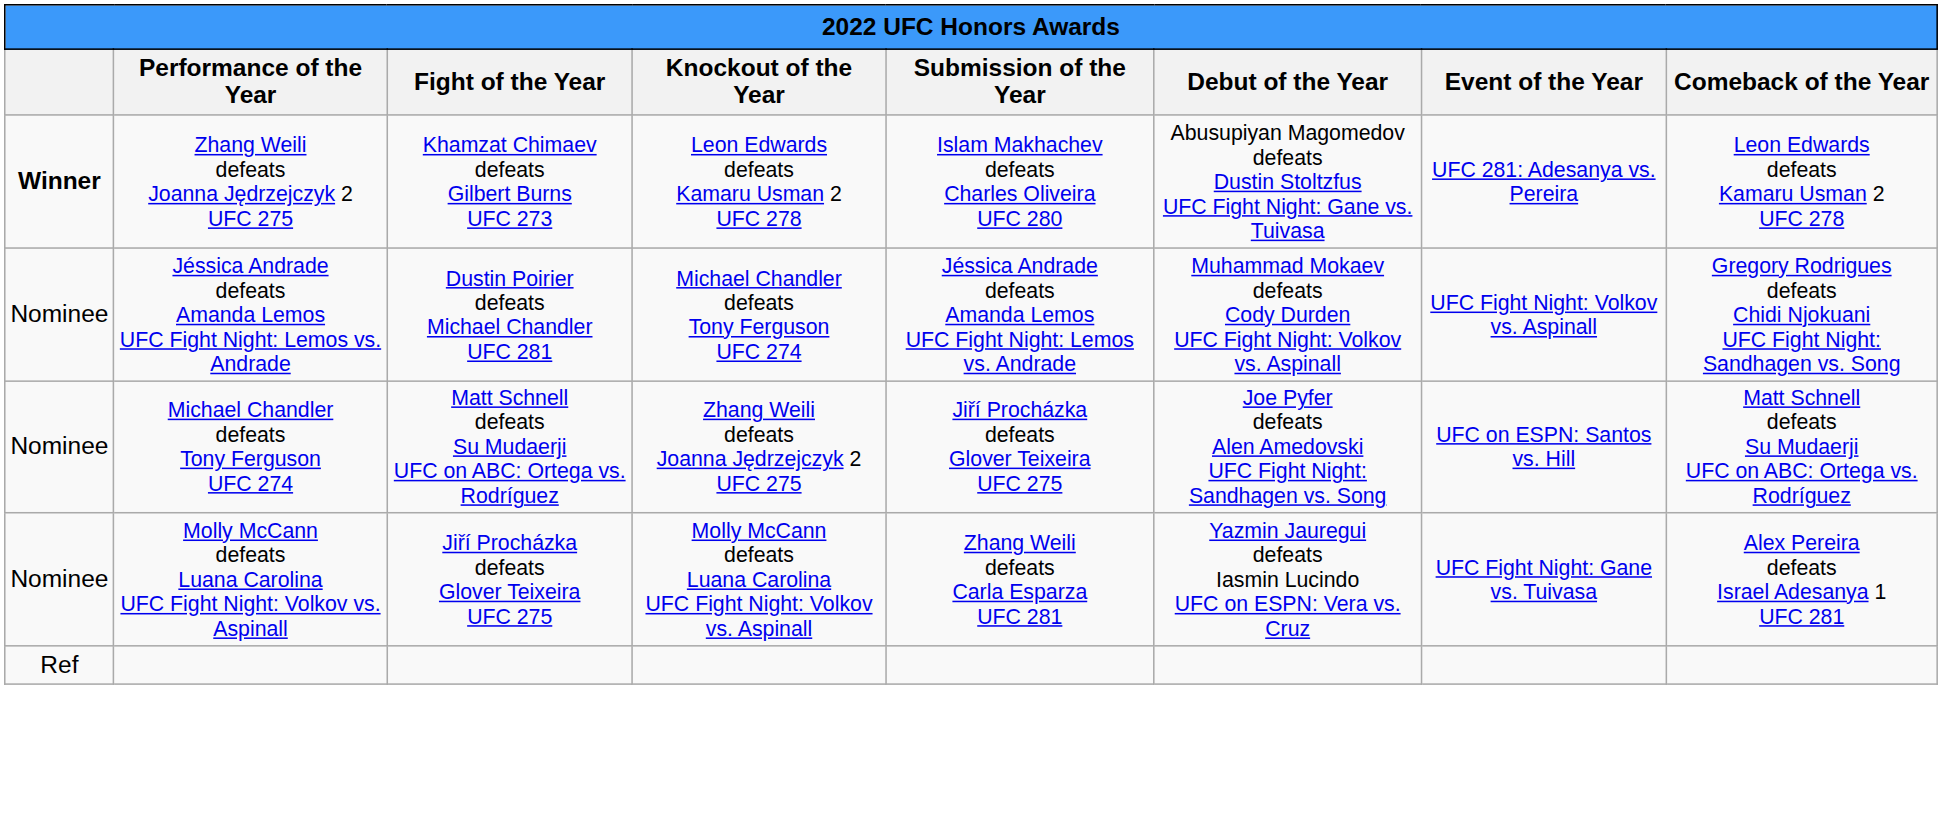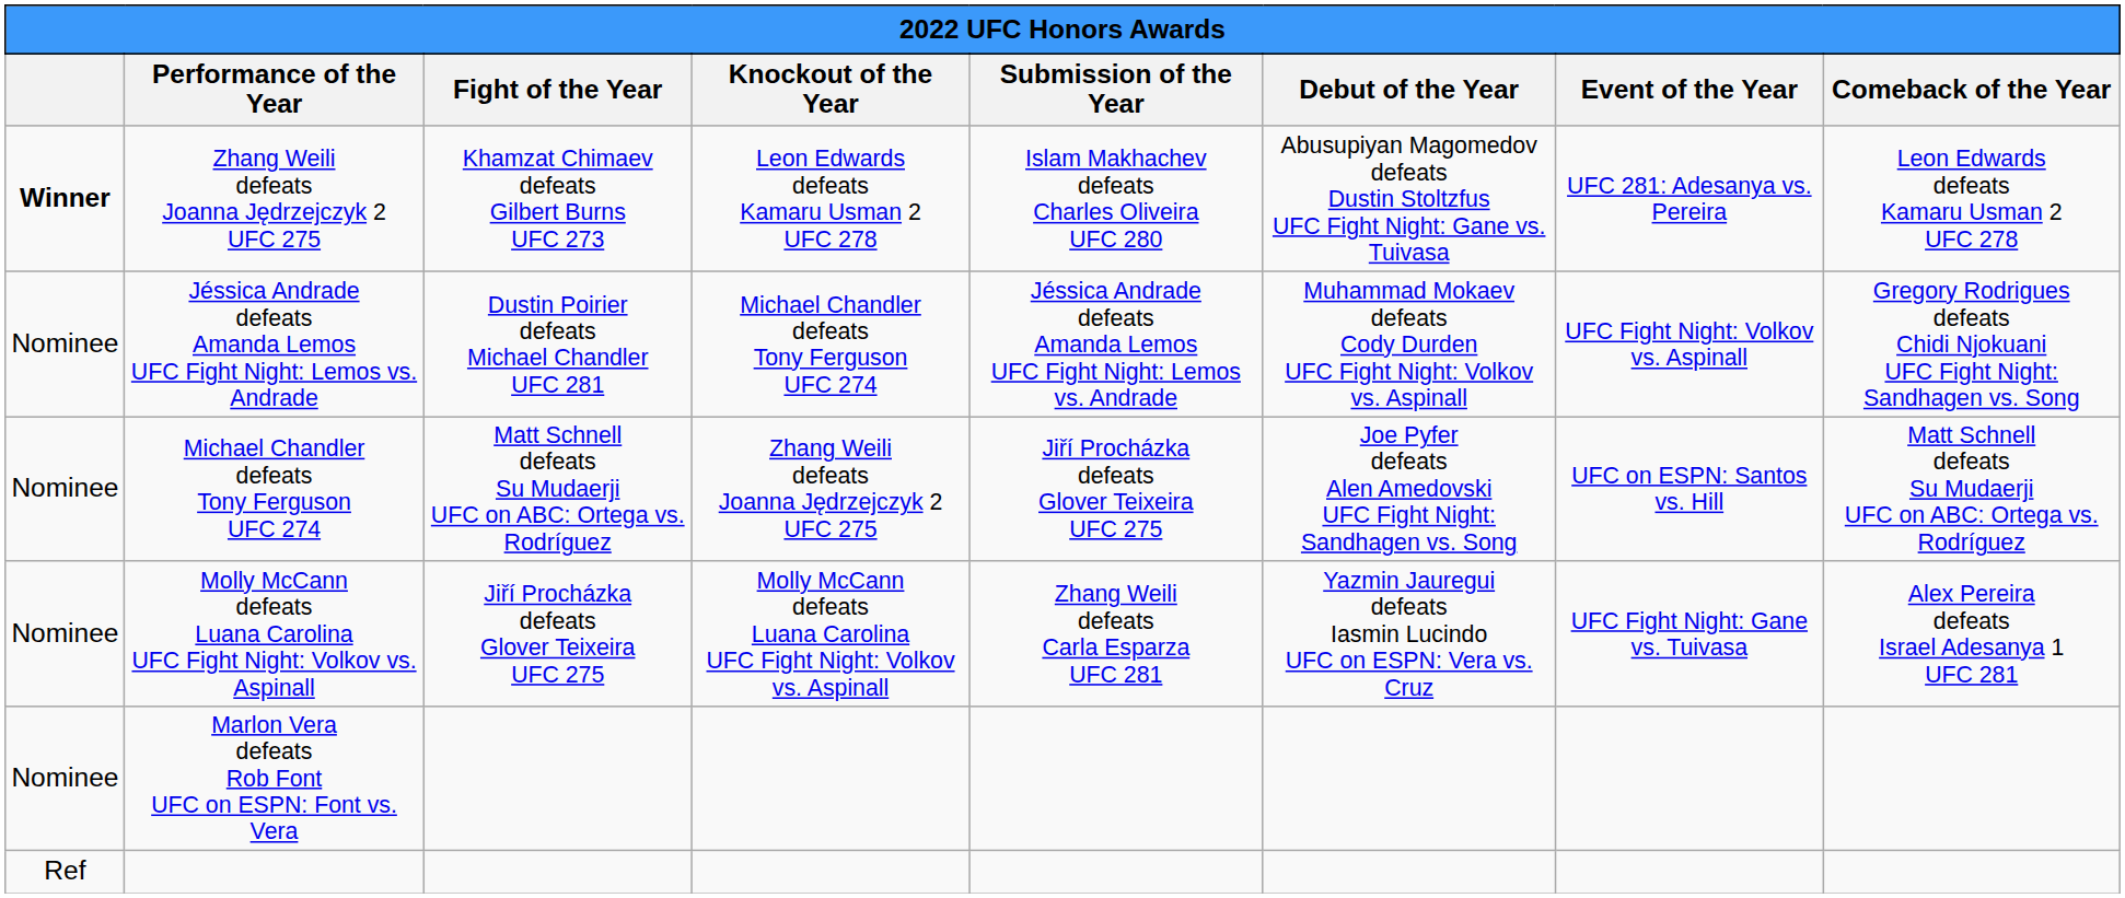+ row: Nominee | Marlon Vera defeats Rob Font UFC on ESPN: Font vs. Vera
